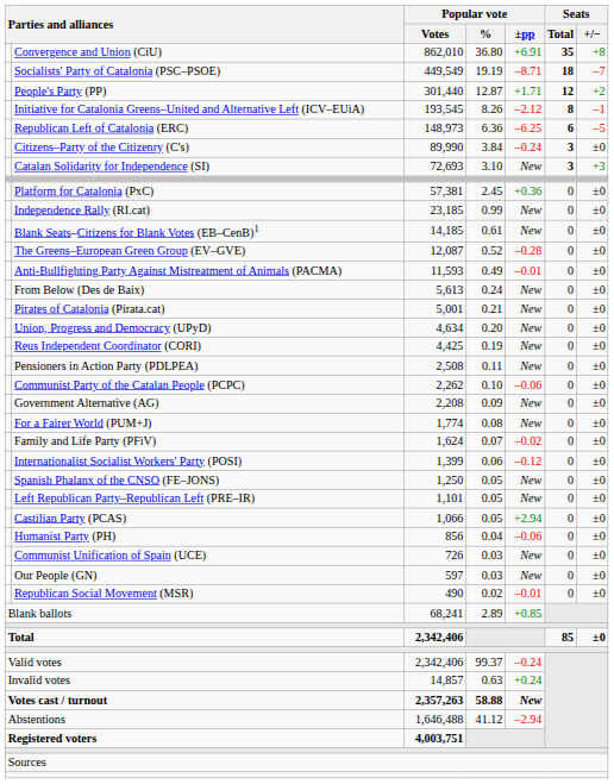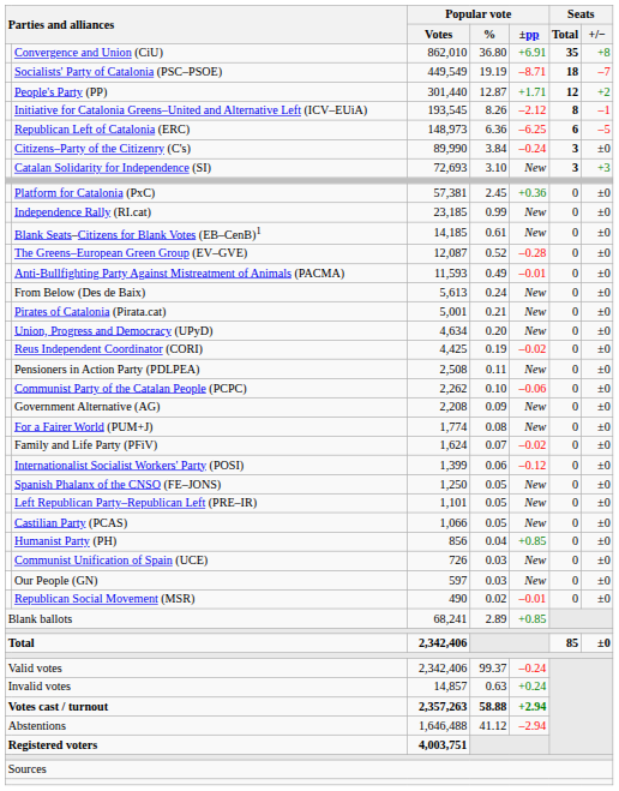Reus Independent Coordinator (CORI) | Popular vote / ±pp: New -> –0.02
Castilian Party (PCAS) | Popular vote / ±pp: +2.94 -> New
Humanist Party (PH) | Popular vote / ±pp: –0.06 -> +0.85
Votes cast / turnout | Popular vote / ±pp: New -> +2.94
